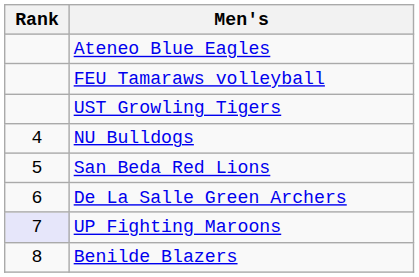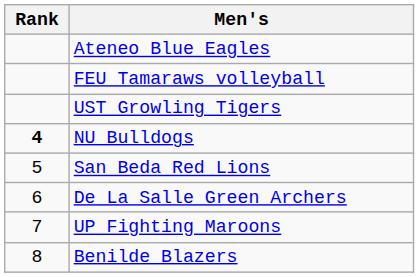NU Bulldogs | Rank: normal -> bold
UP Fighting Maroons | Rank: lavender background -> no background
